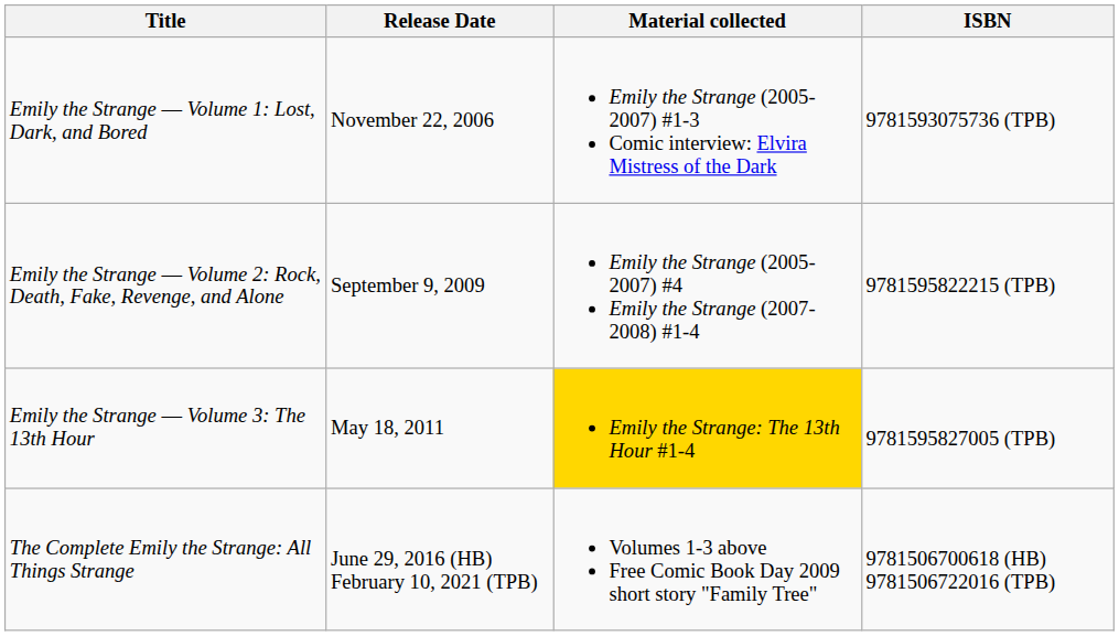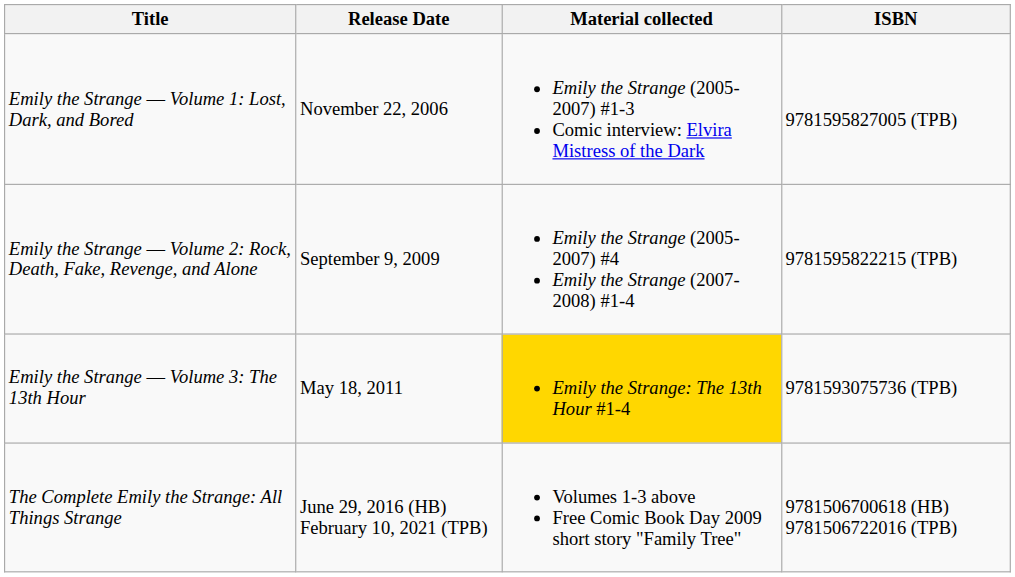Emily the Strange ― Volume 1: Lost, Dark, and Bored | ISBN: 9781593075736 (TPB) -> 9781595827005 (TPB)
Emily the Strange ― Volume 3: The 13th Hour | ISBN: 9781595827005 (TPB) -> 9781593075736 (TPB)
